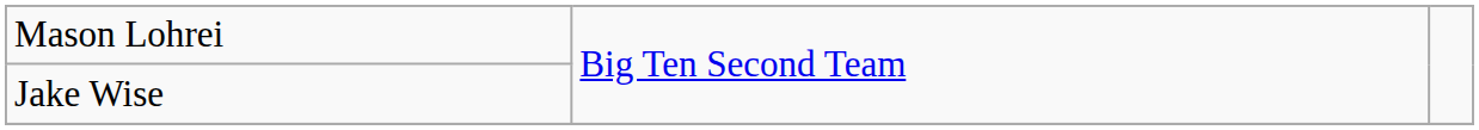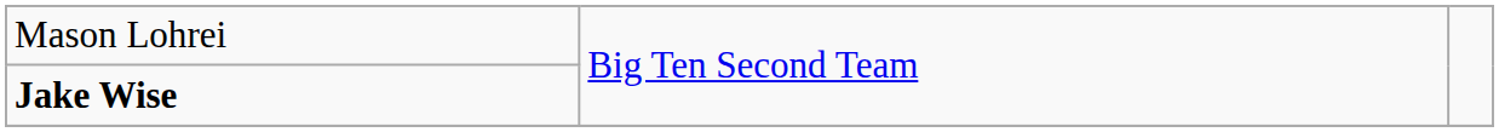Jake Wise | column 1: normal -> bold
